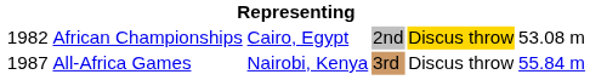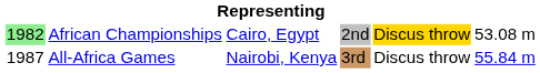African Championships | column 1: no background -> lightgreen background
